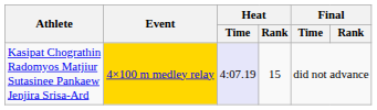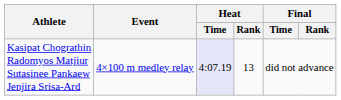row 3 | Event: gold background -> no background
row 3 | Heat / Rank: 15 -> 13
